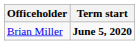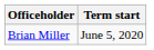Brian Miller | Term start: bold -> normal
